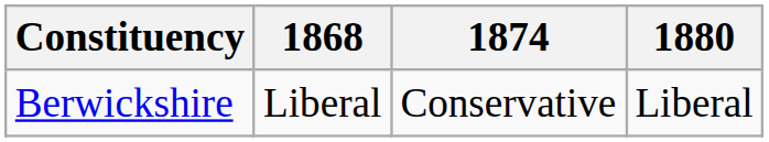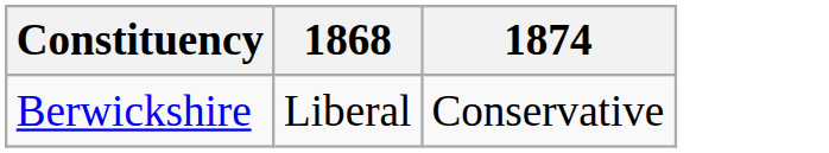- column: 1880 | Liberal
